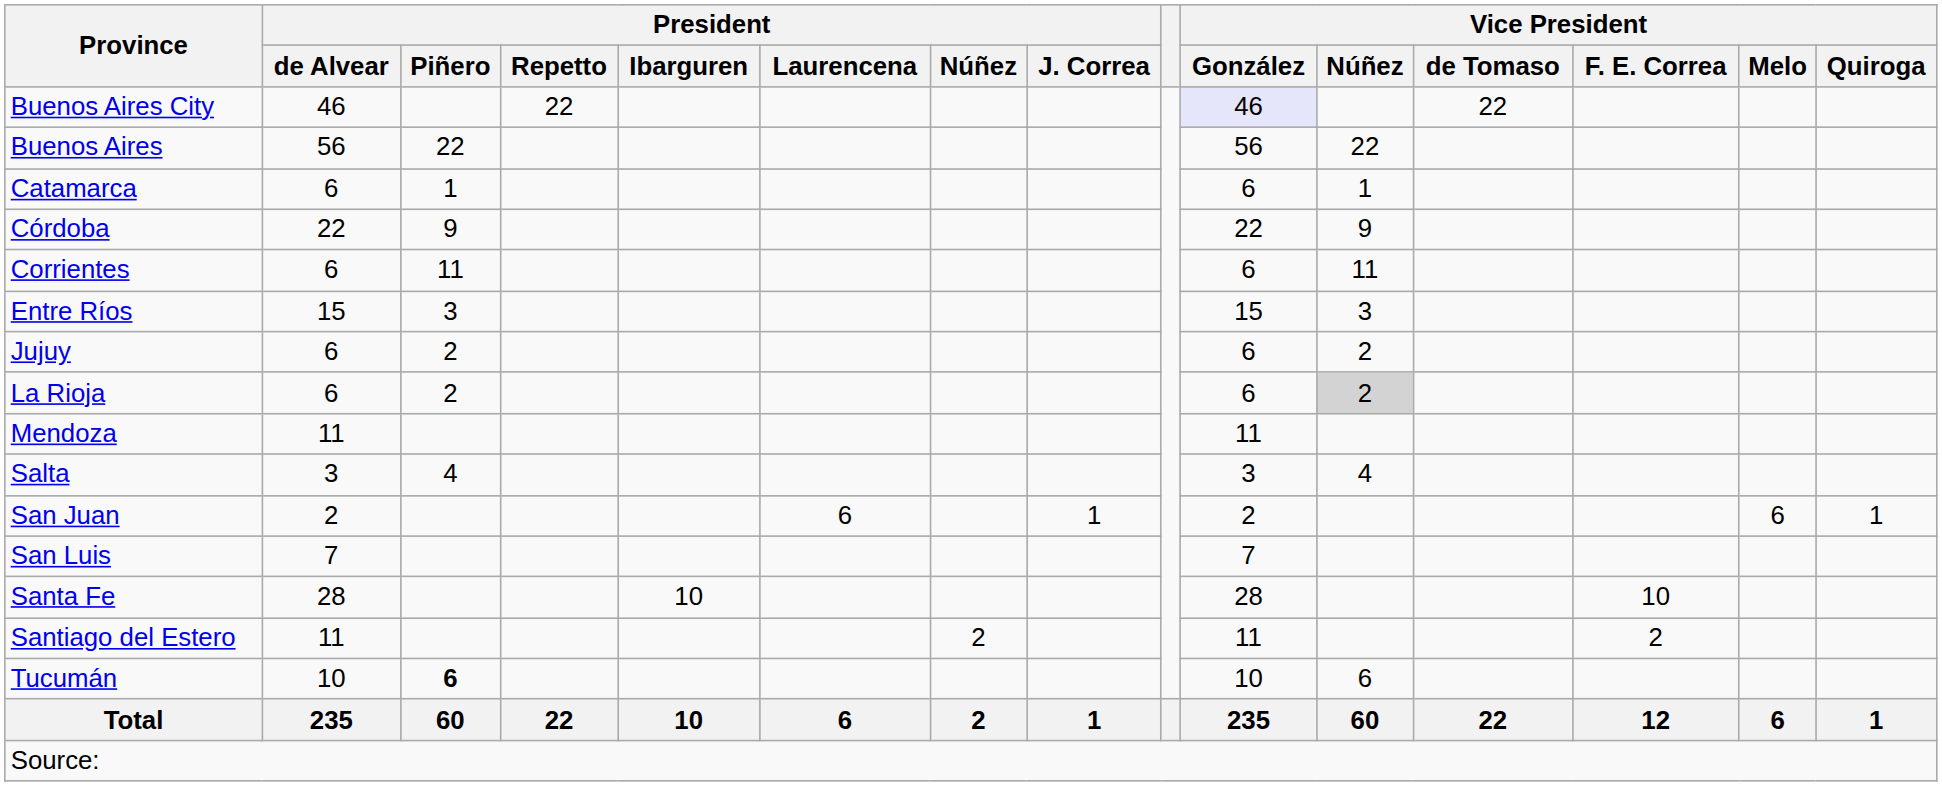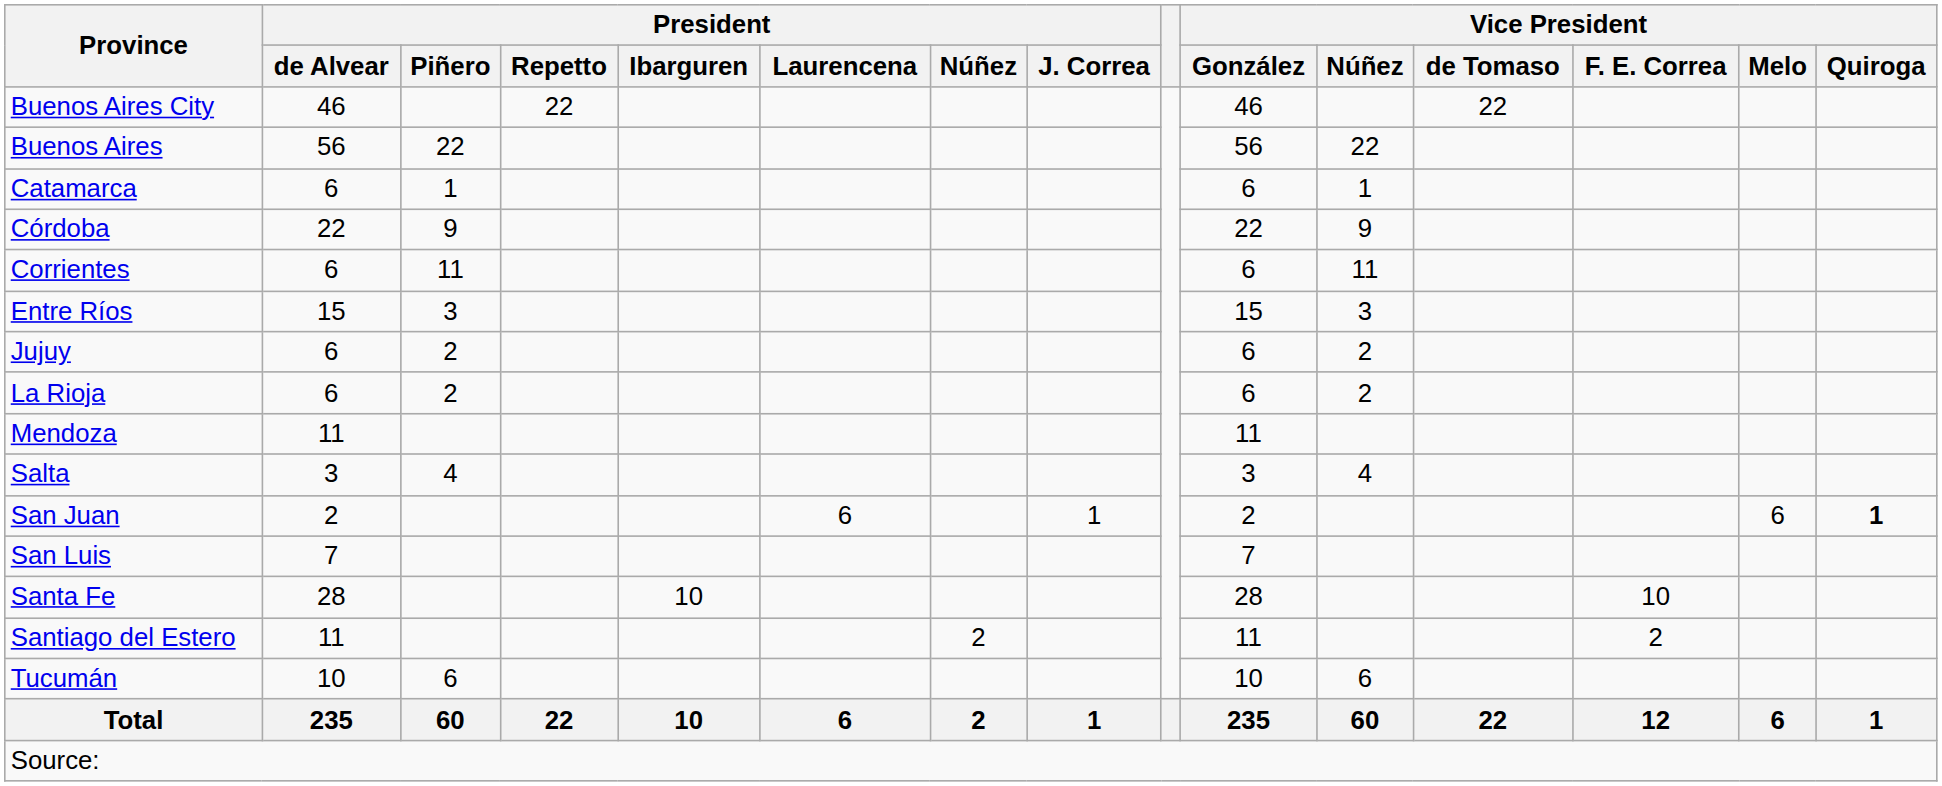Buenos Aires City | Vice President / González: lavender background -> no background
La Rioja | Vice President / Núñez: lightgrey background -> no background
San Juan | Vice President / Quiroga: normal -> bold
Tucumán | President / Piñero: bold -> normal
